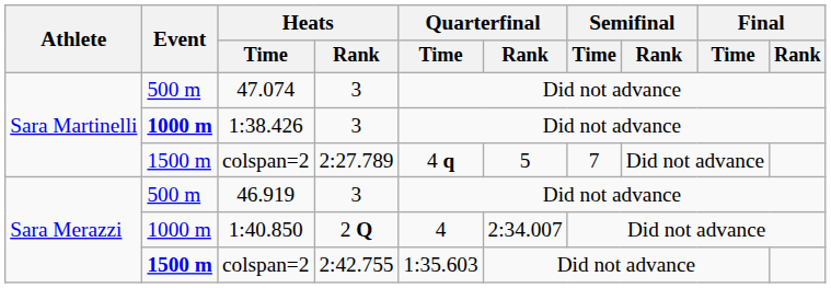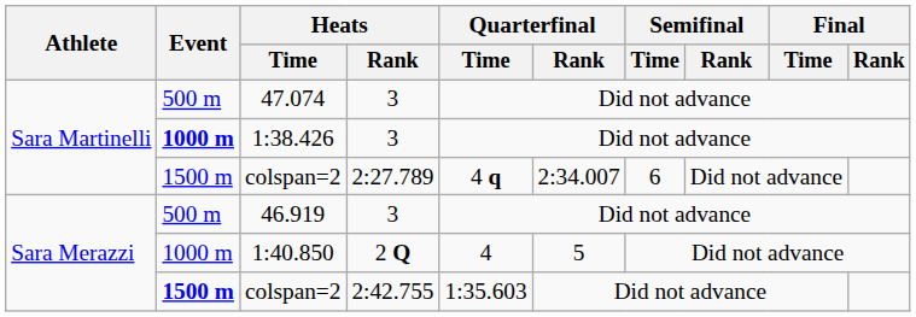colspan=2 / 2:27.789 | Quarterfinal / Rank: 5 -> 2:34.007
colspan=2 / 2:27.789 | Semifinal / Time: 7 -> 6
1:40.850 | Quarterfinal / Rank: 2:34.007 -> 5
